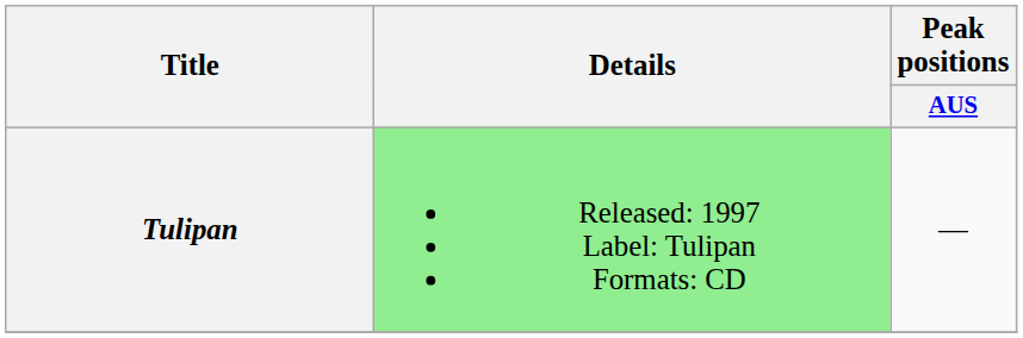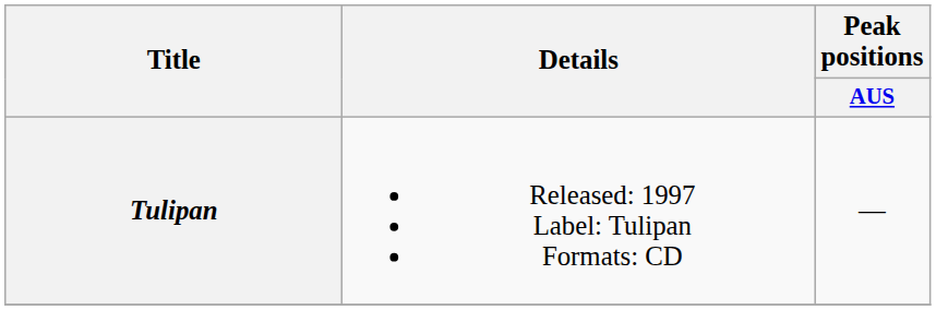Tulipan | Details: lightgreen background -> no background
